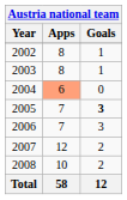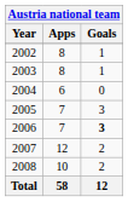2004 | Apps: lightsalmon background -> no background
2005 | Goals: bold -> normal
2006 | Goals: normal -> bold
